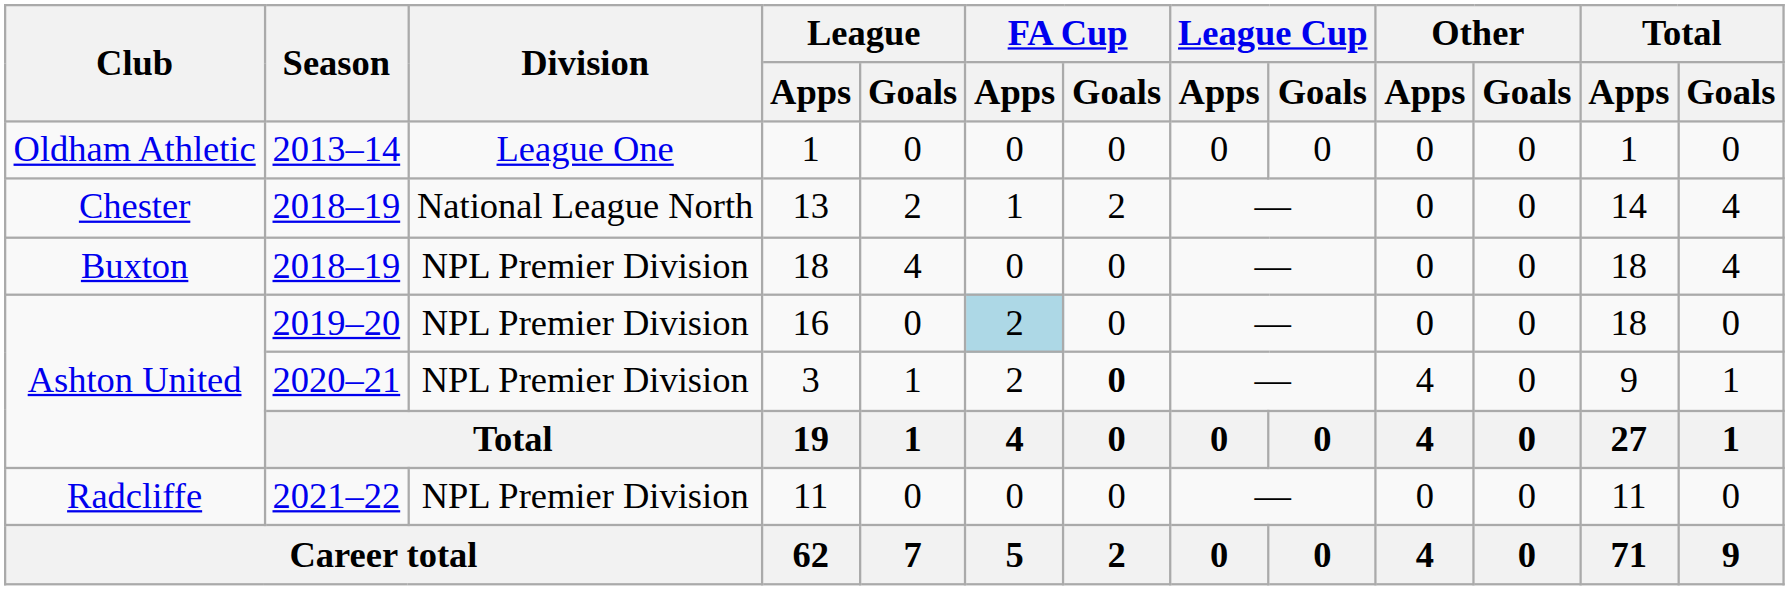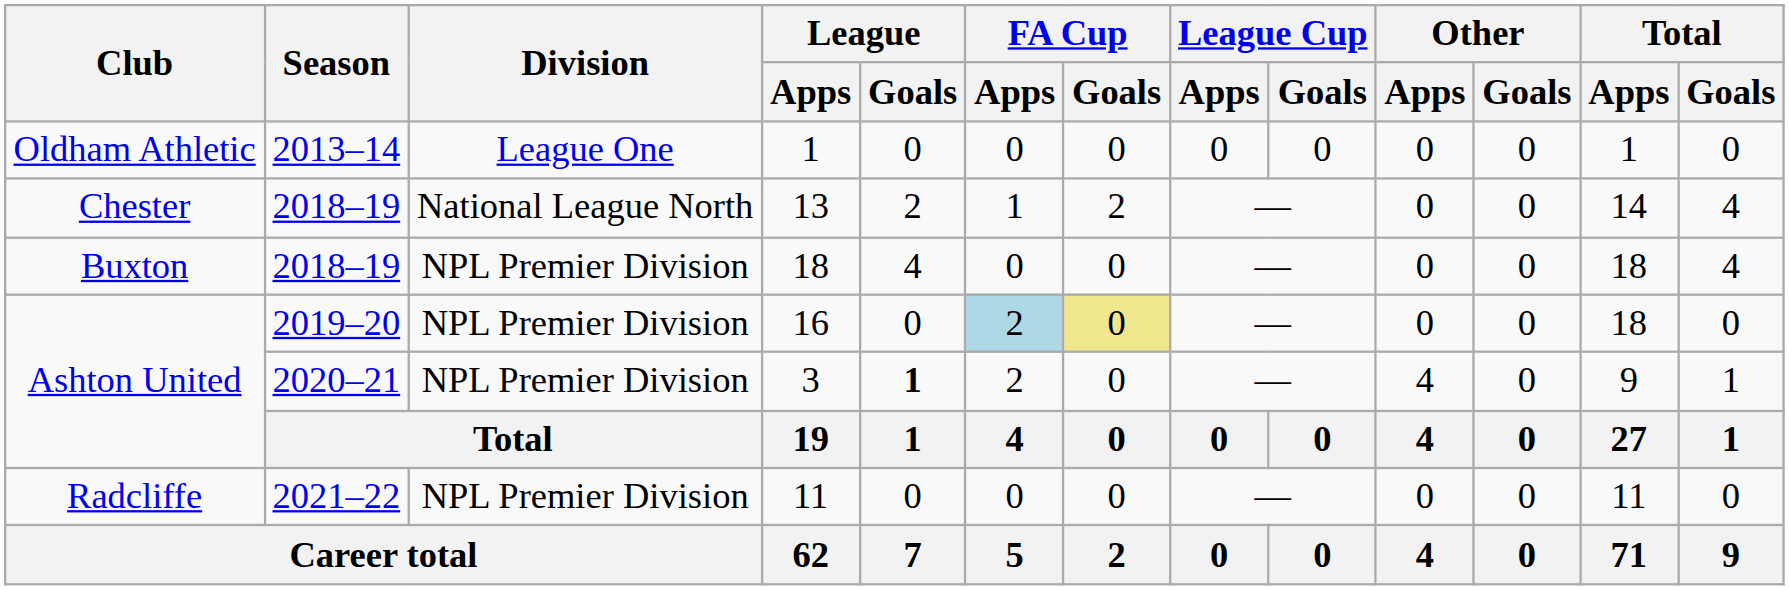16 | FA Cup / Goals: no background -> khaki background
3 | League / Goals: normal -> bold
3 | FA Cup / Goals: bold -> normal
